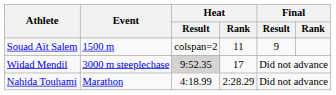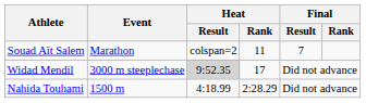Souad Aït Salem | Event: 1500 m -> Marathon
Souad Aït Salem | Final / Result: 9 -> 7
Nahida Touhami | Event: Marathon -> 1500 m
